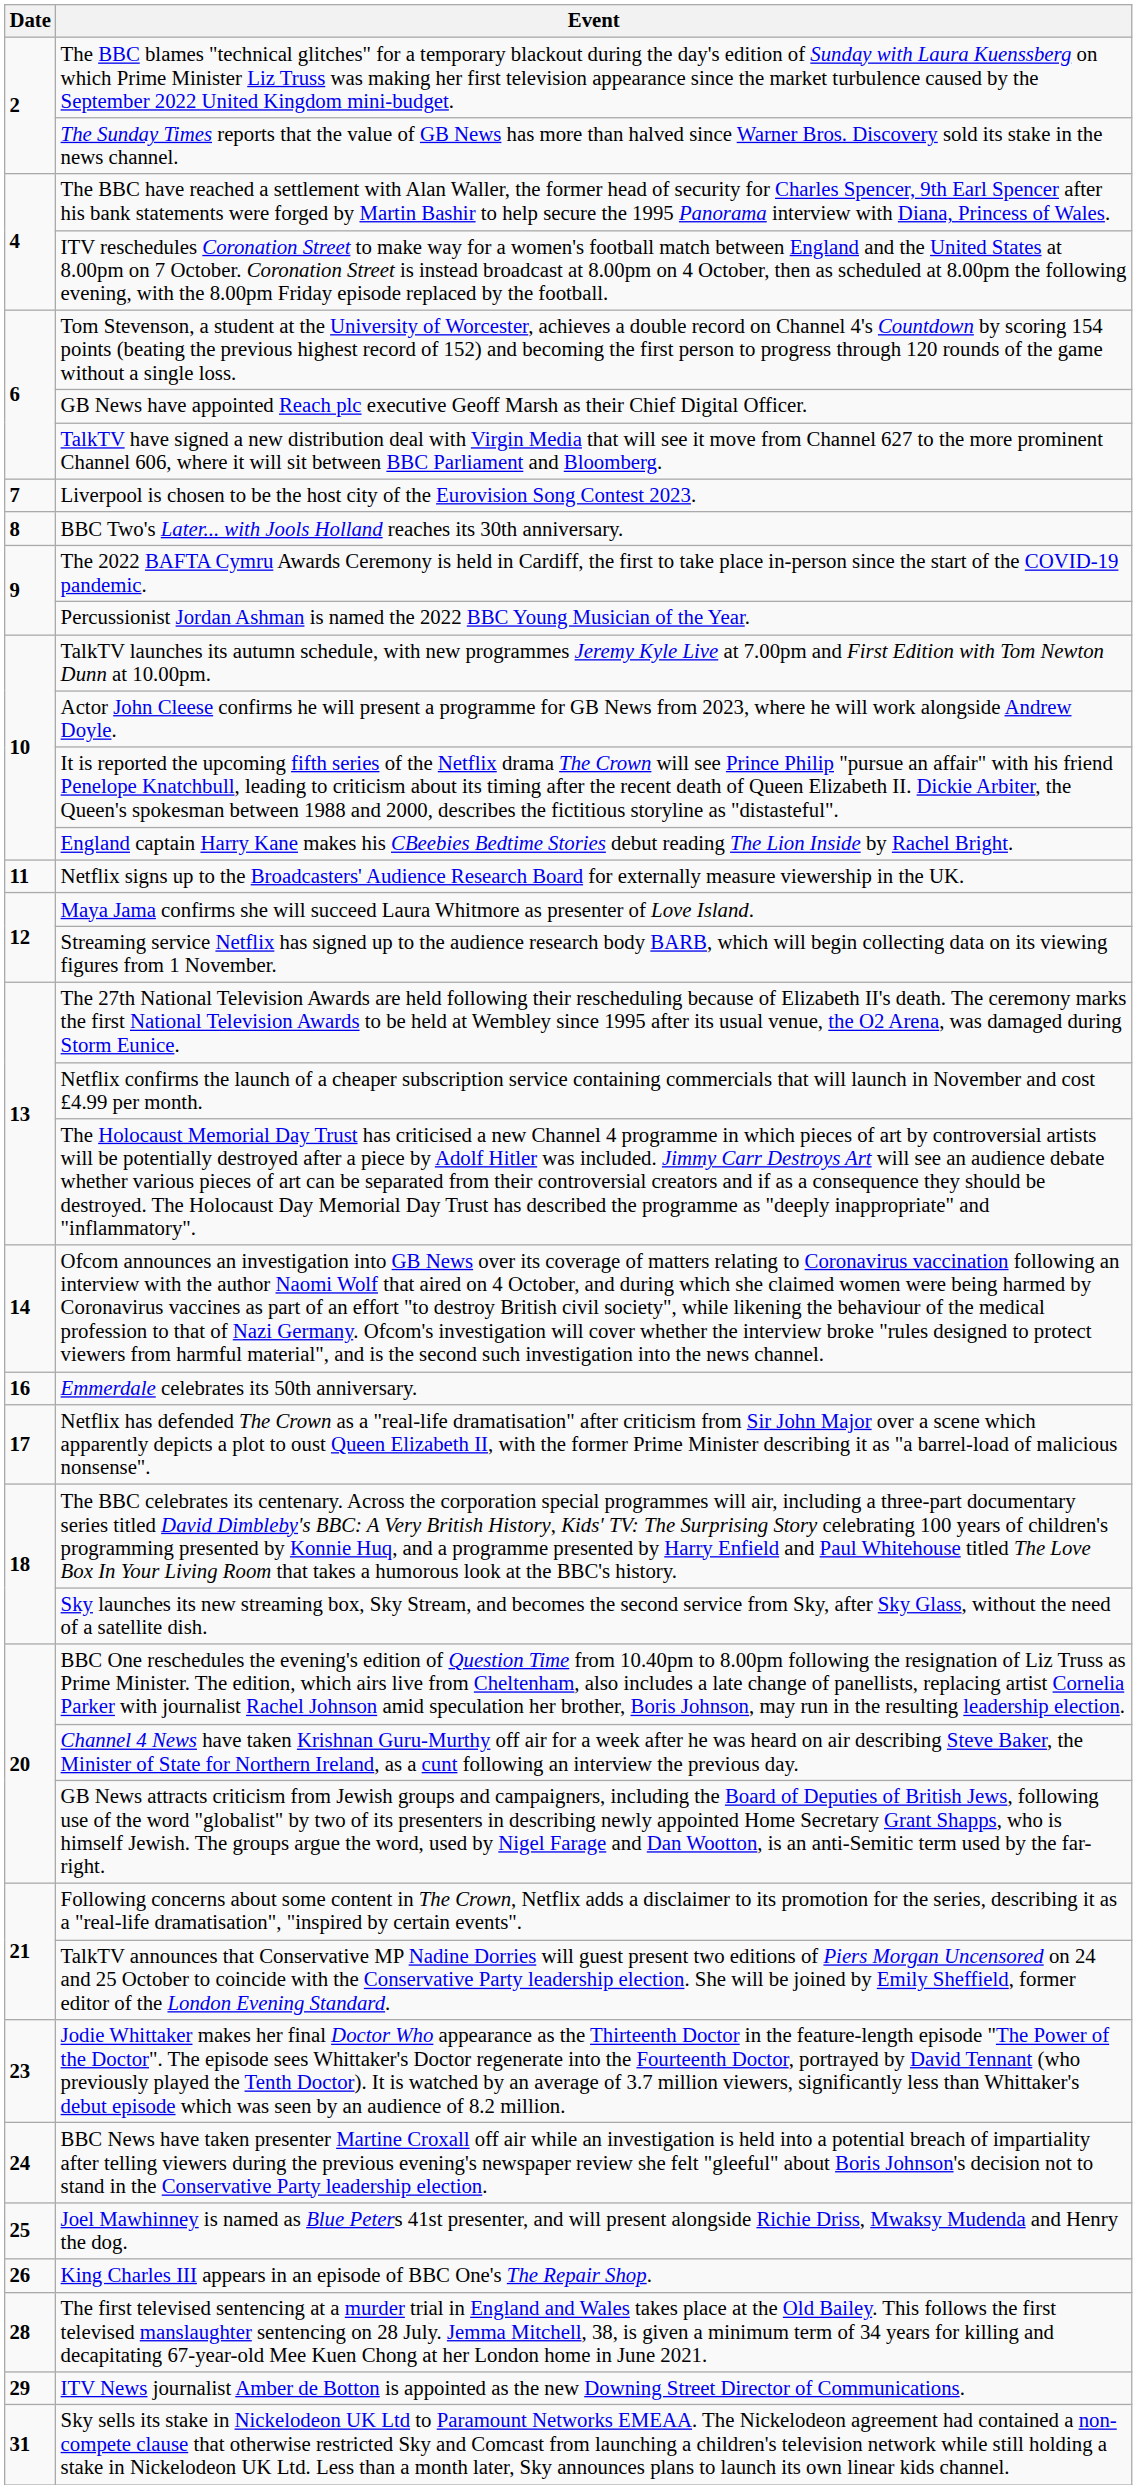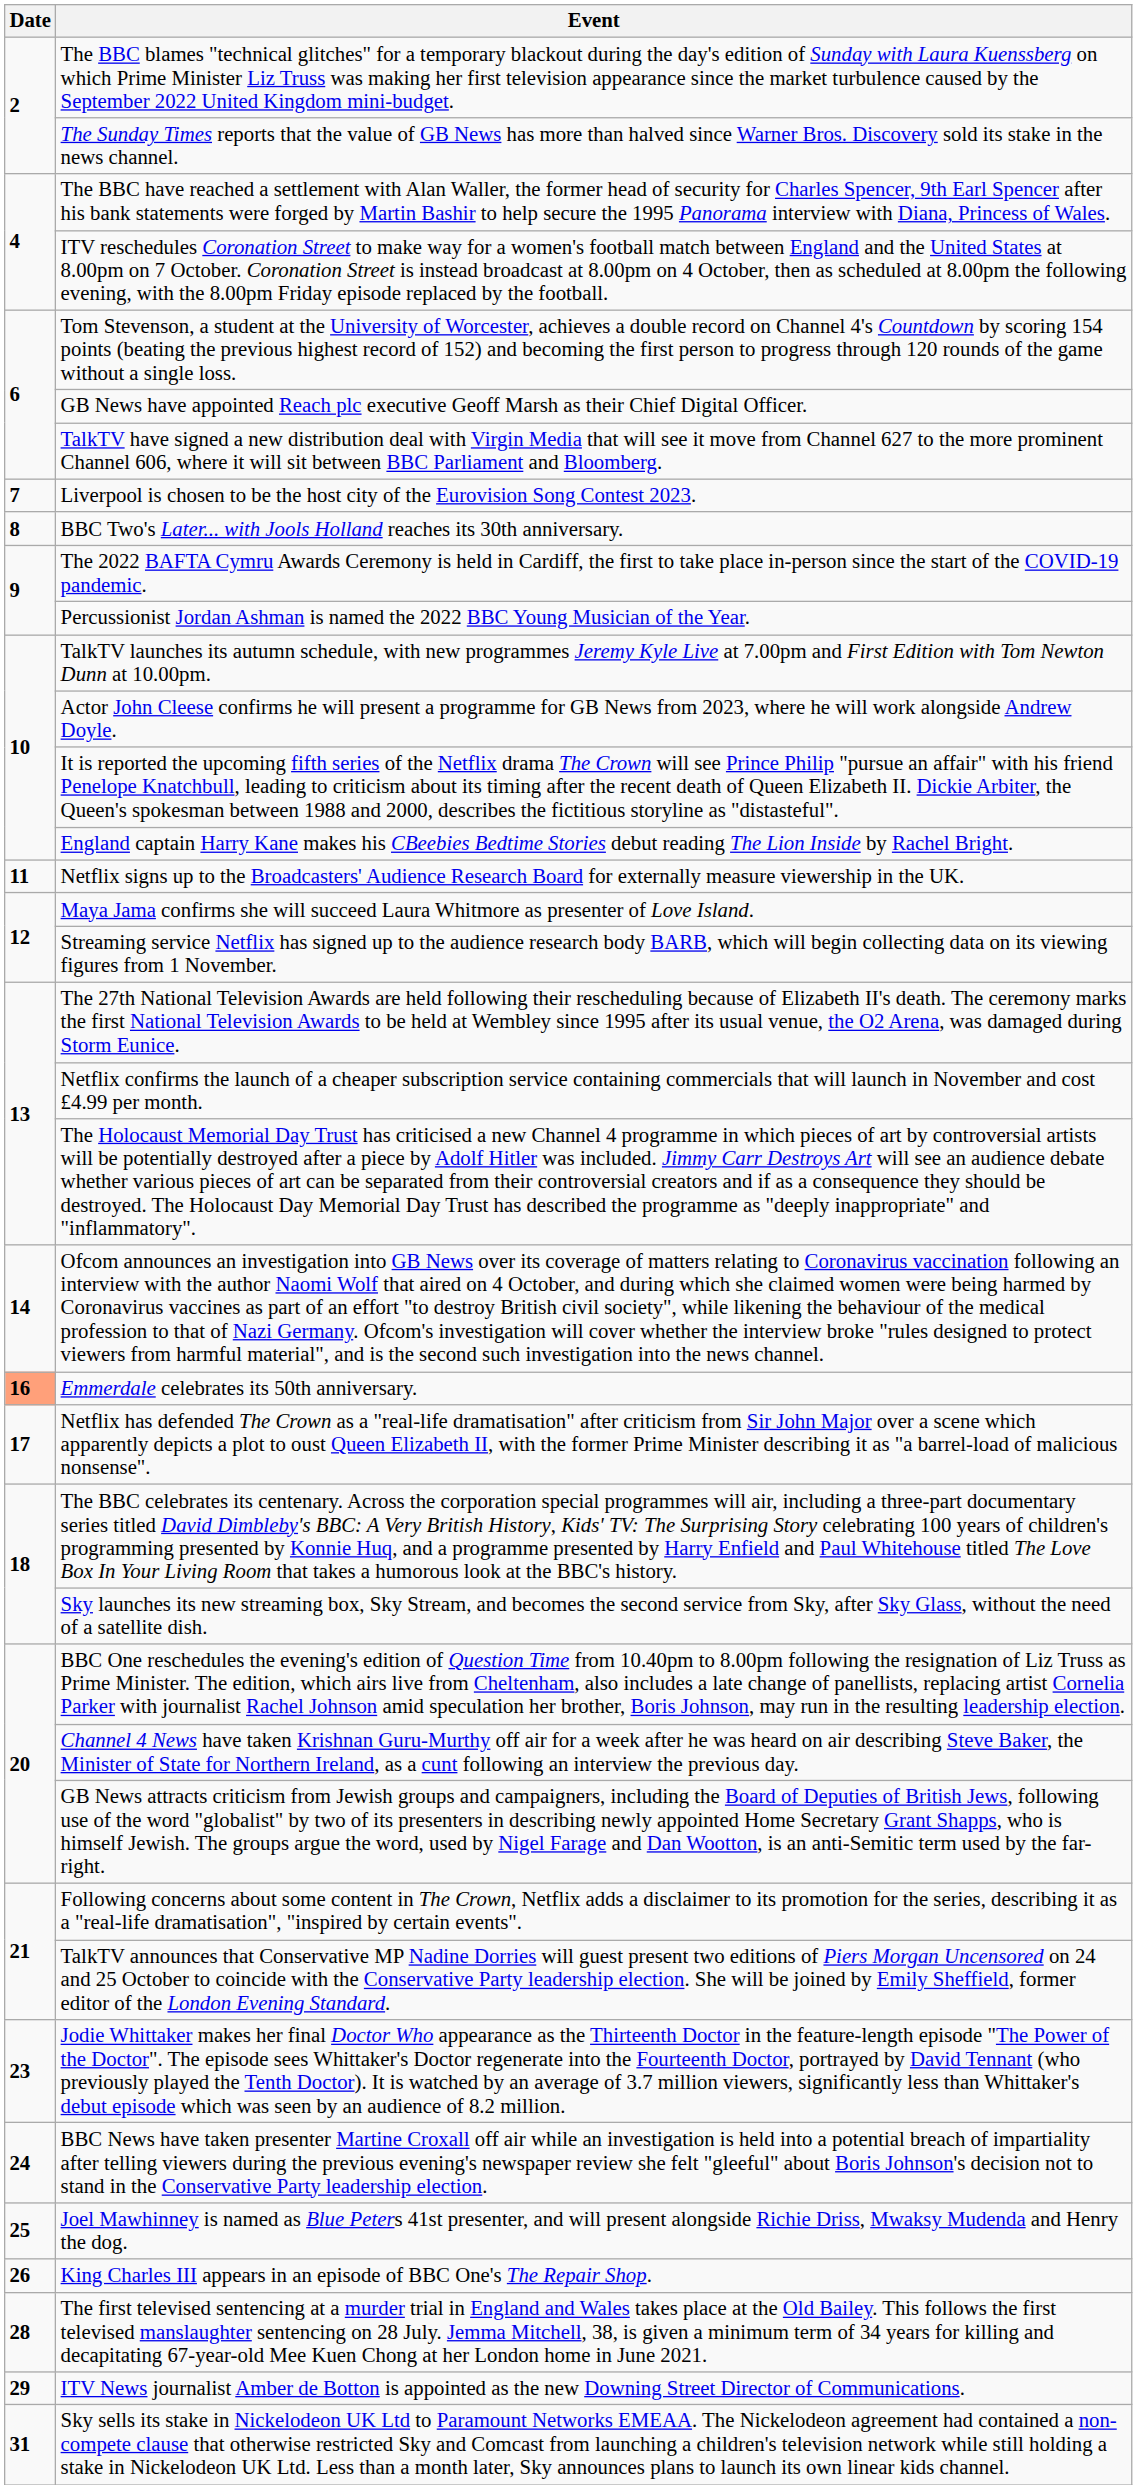Emmerdale celebrates its 50th anniversary. | Date: no background -> lightsalmon background
